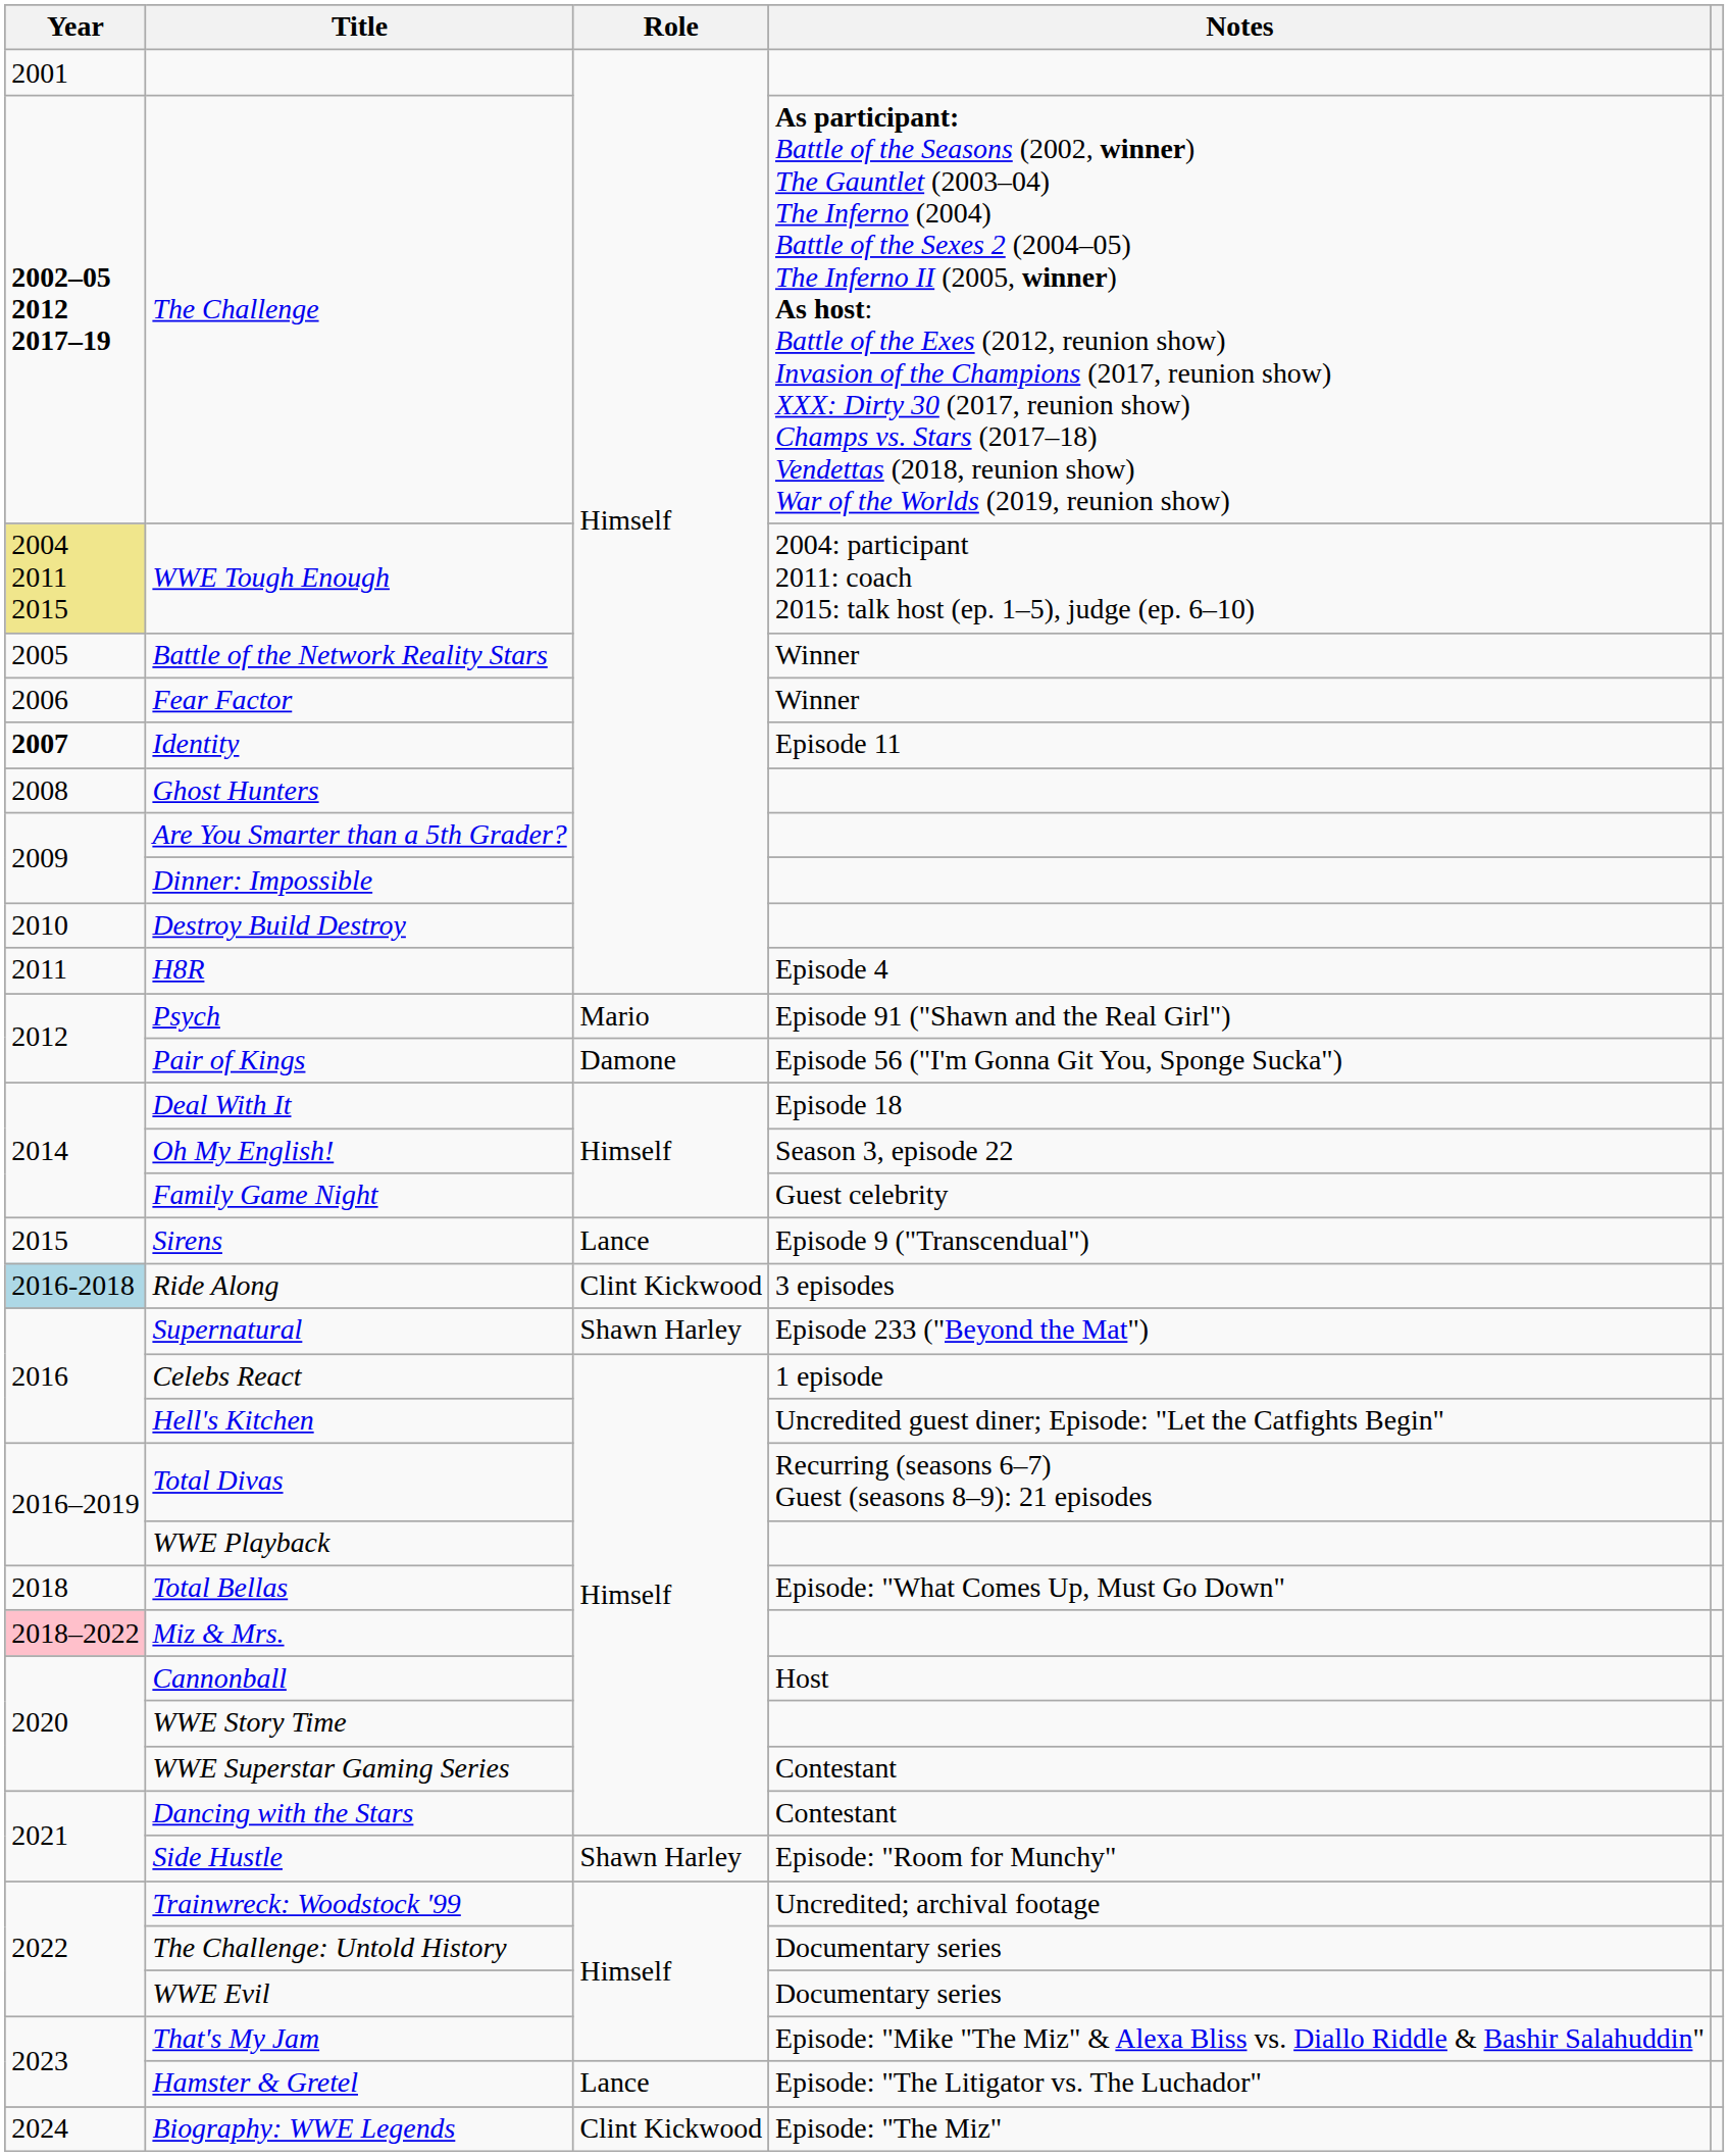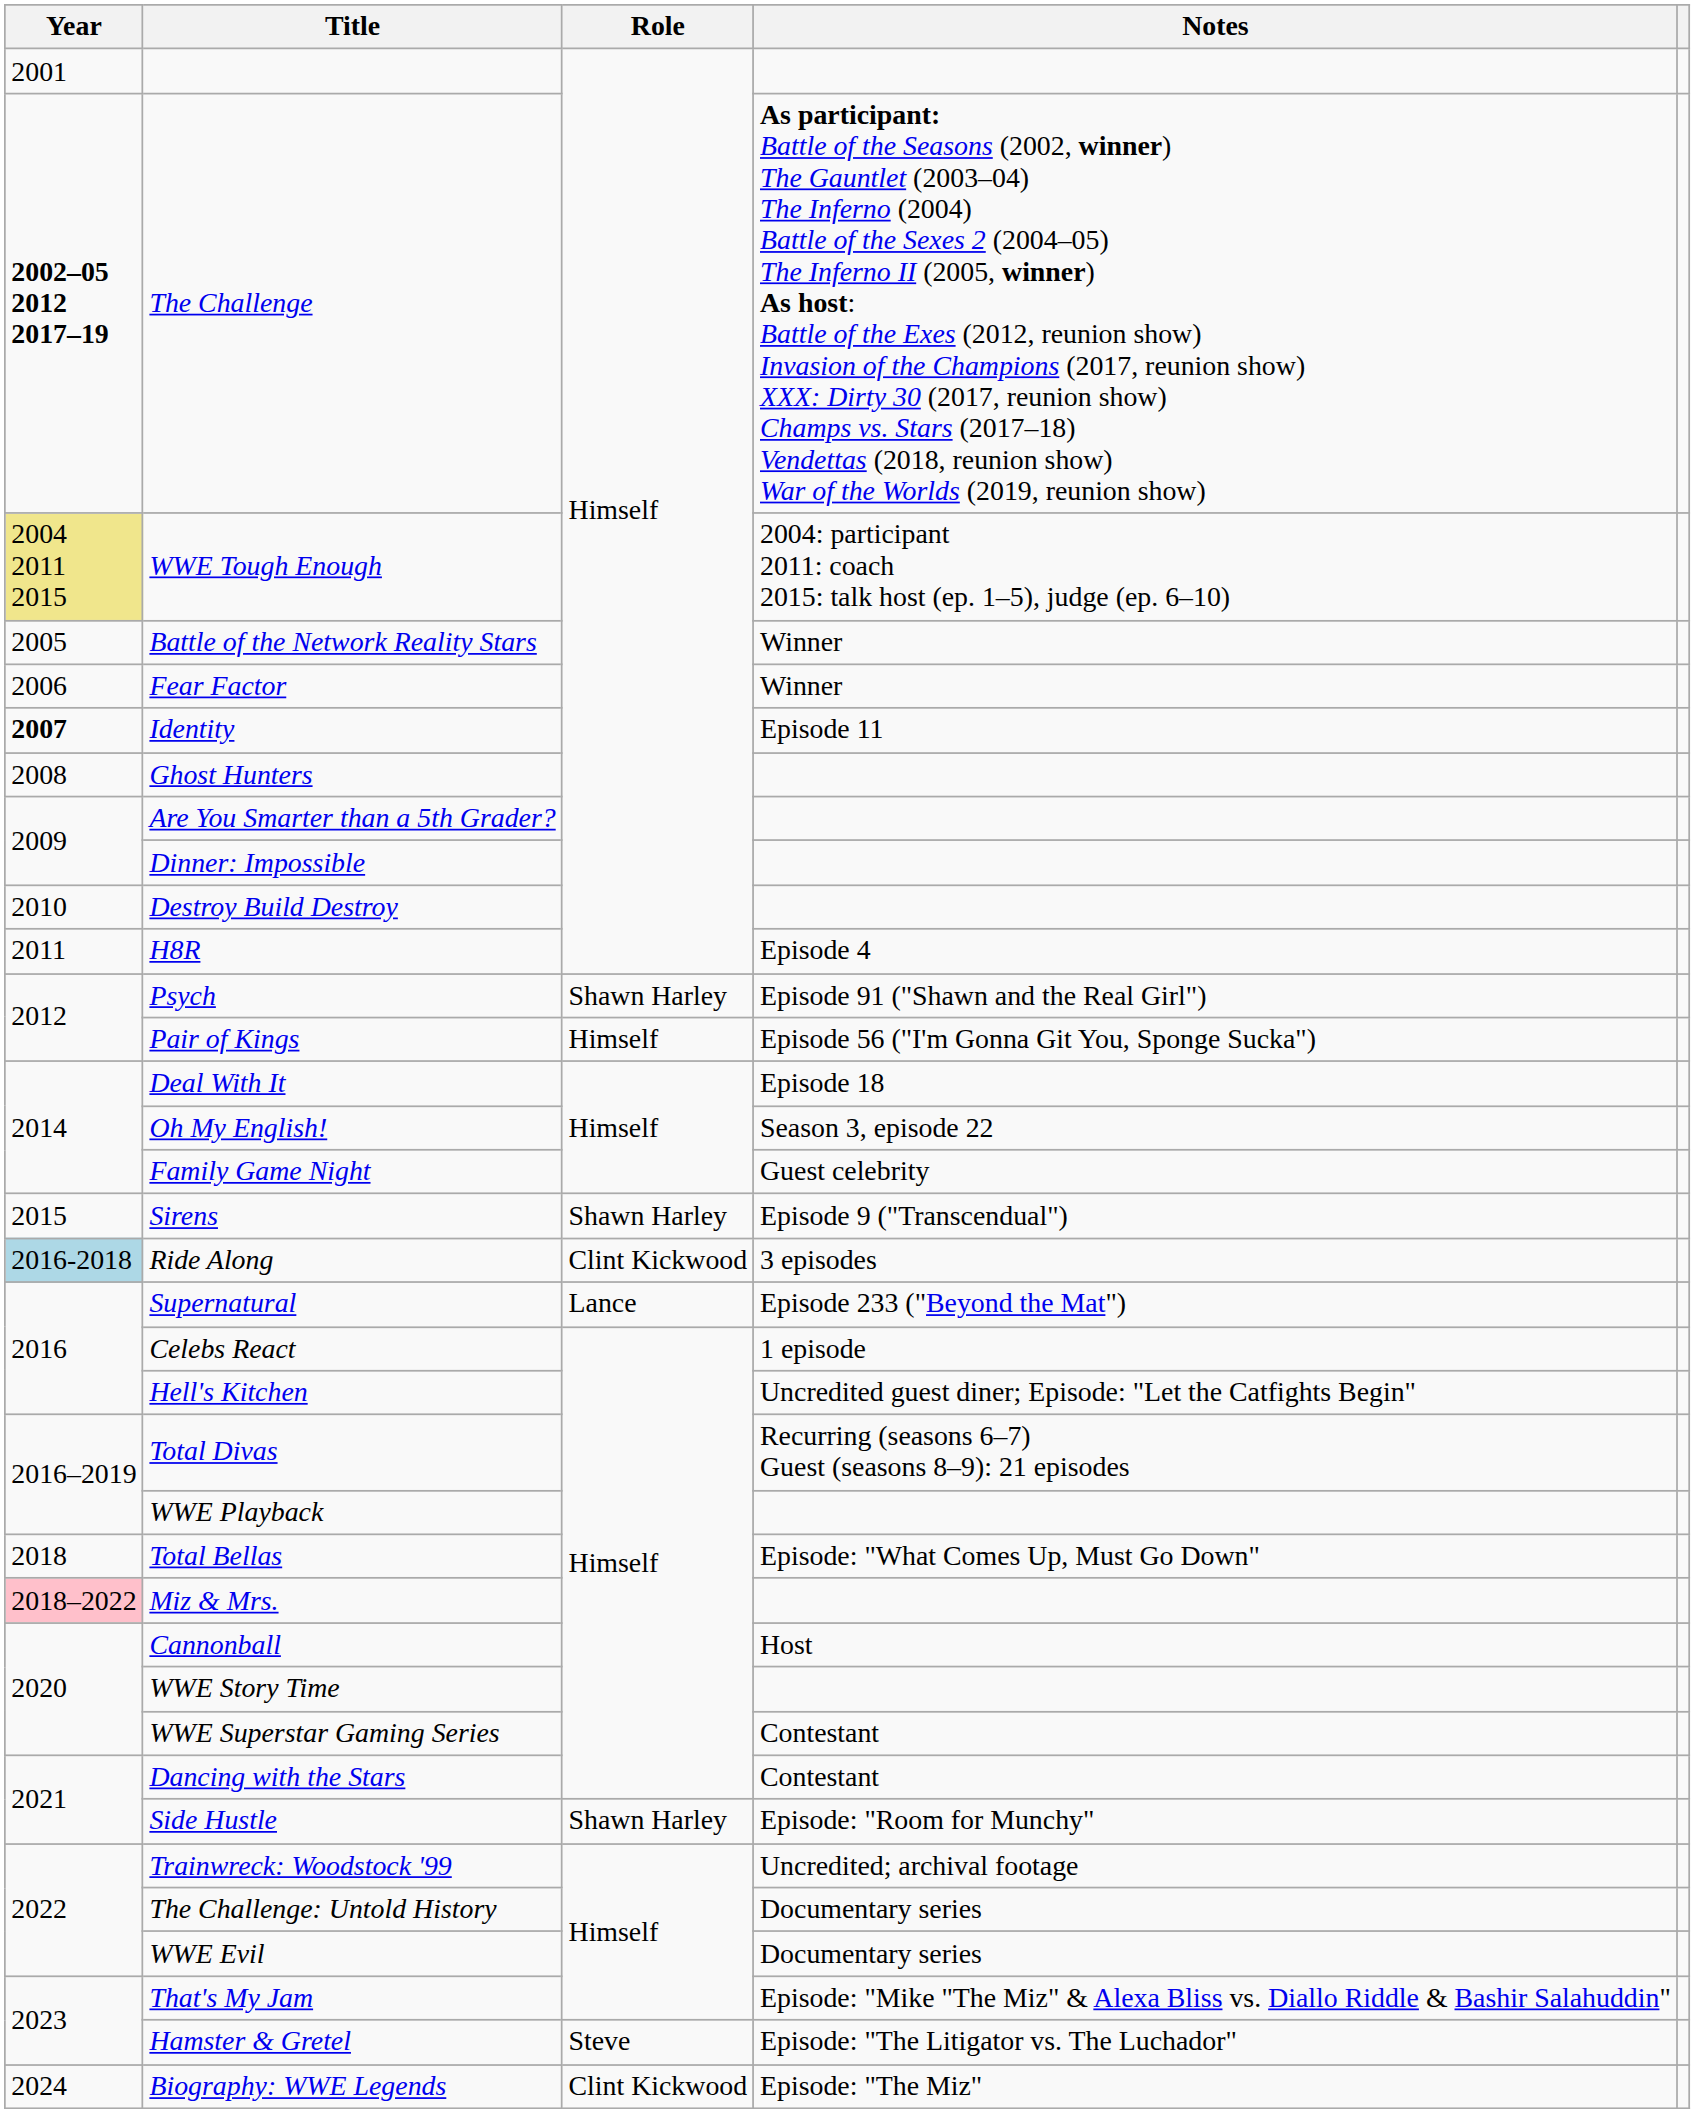Psych | Role: Mario -> Shawn Harley
Pair of Kings | Role: Damone -> Himself
Sirens | Role: Lance -> Shawn Harley
Supernatural | Role: Shawn Harley -> Lance
Hamster & Gretel | Role: Lance -> Steve
